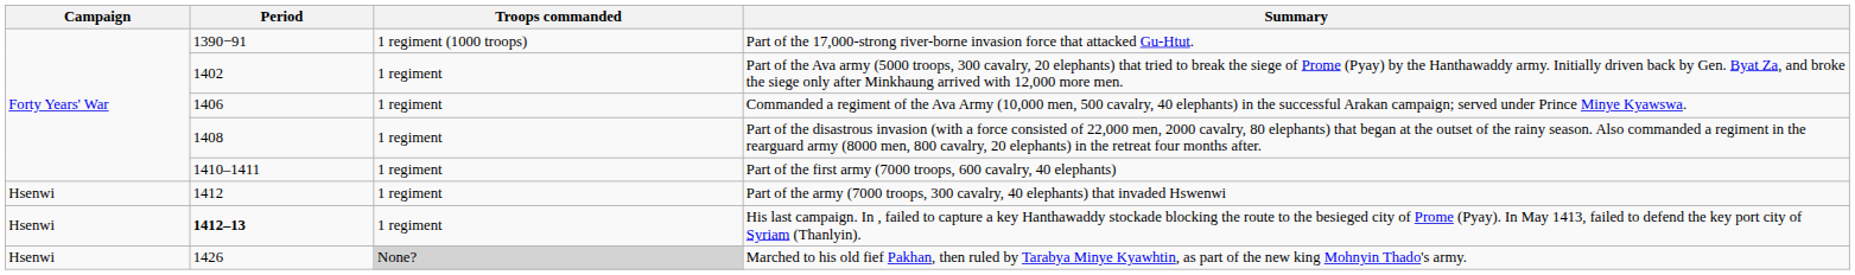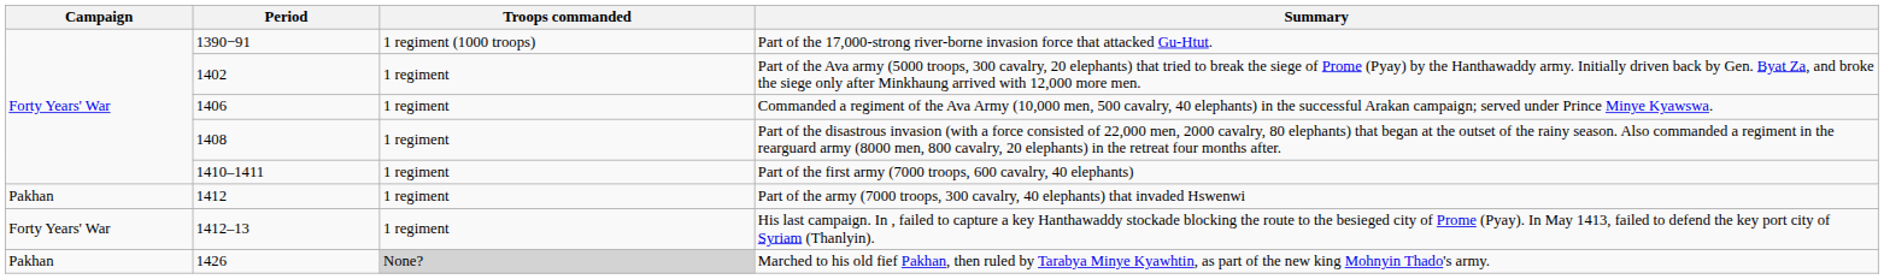row 7 | Campaign: Hsenwi -> Pakhan
row 8 | Campaign: Hsenwi -> Forty Years' War
row 8 | Period: bold -> normal
row 9 | Campaign: Hsenwi -> Pakhan
